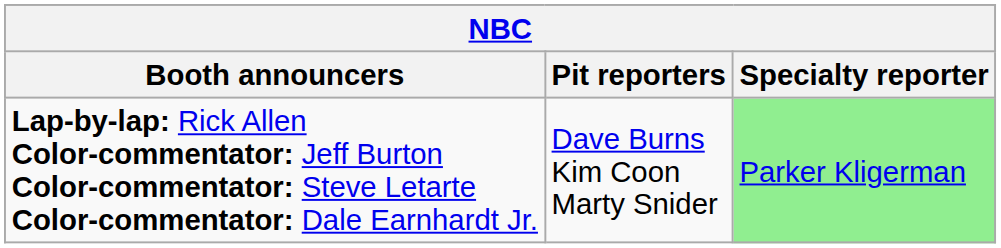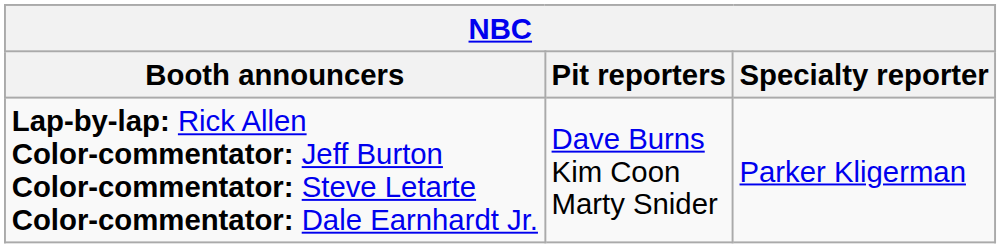row 3 | Specialty reporter: lightgreen background -> no background
